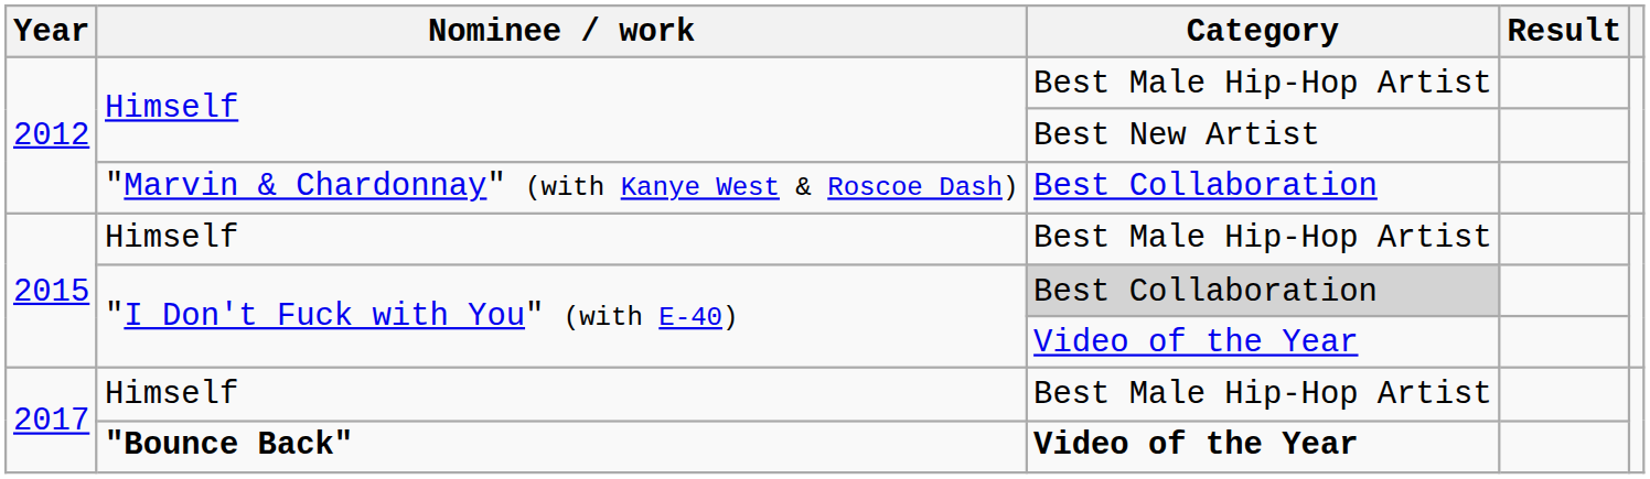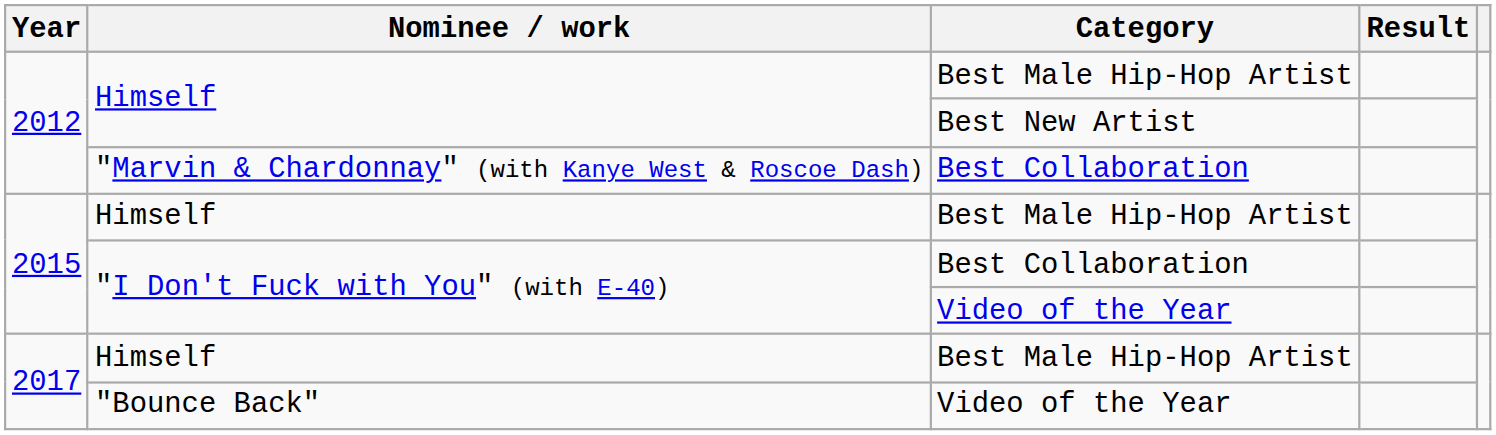"I Don't Fuck with You" (with E-40) / Best Collaboration | Category: lightgrey background -> no background
"Bounce Back" | Nominee / work: bold -> normal
"Bounce Back" | Category: bold -> normal
